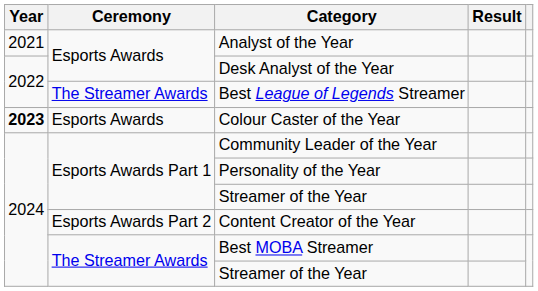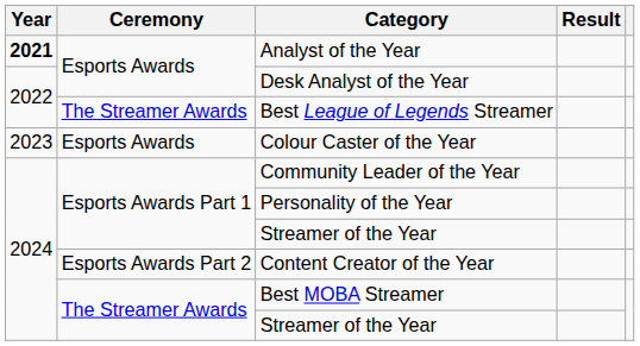Analyst of the Year | Year: normal -> bold
Colour Caster of the Year | Year: bold -> normal
